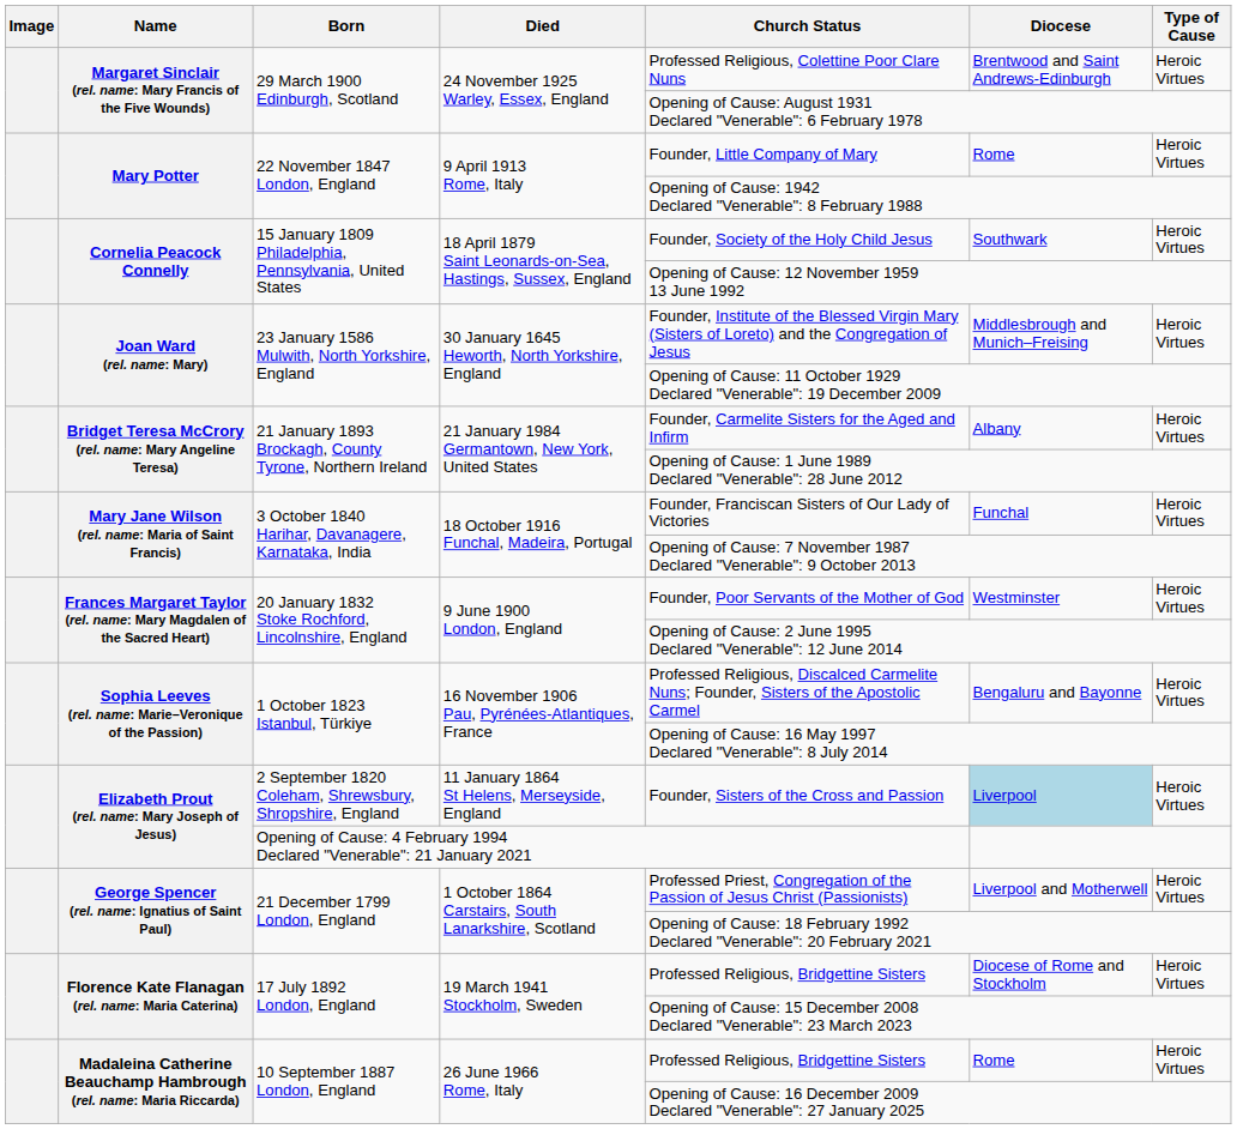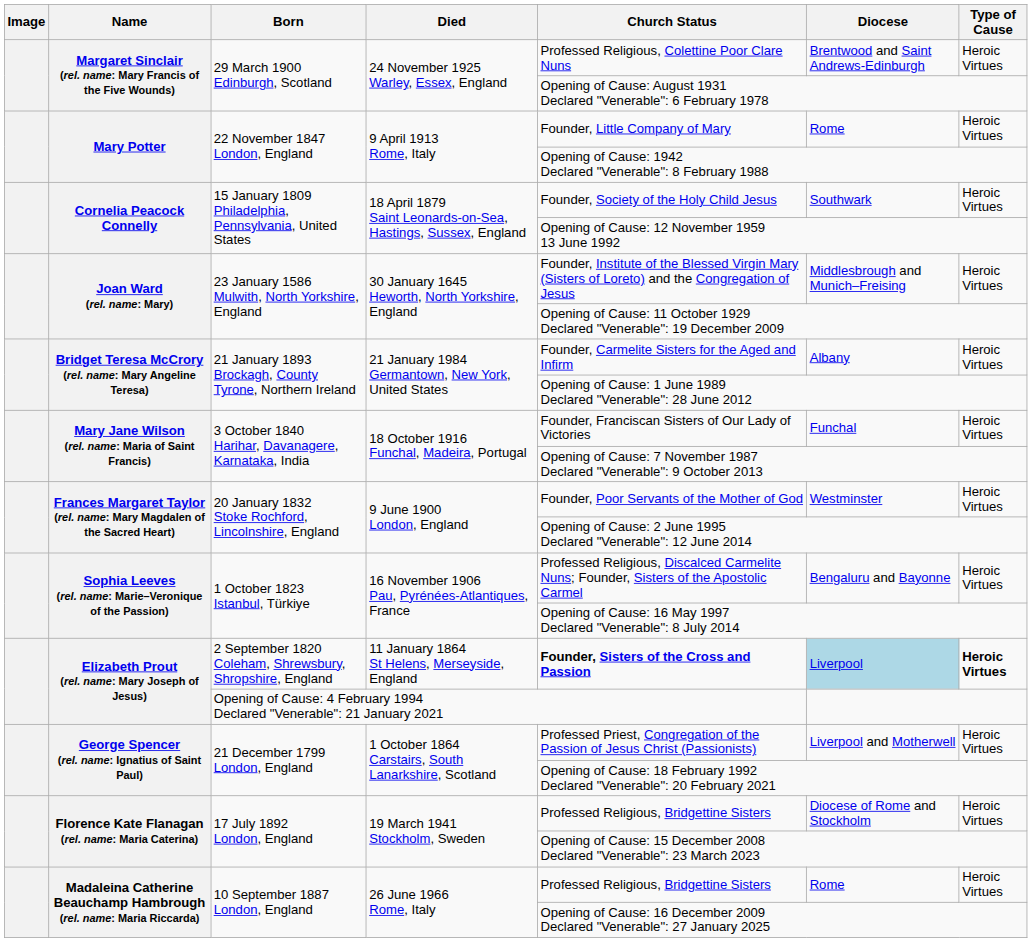2 September 1820 Coleham, Shrewsbury, Shropshire, England | Church Status: normal -> bold
2 September 1820 Coleham, Shrewsbury, Shropshire, England | Type of Cause: normal -> bold
